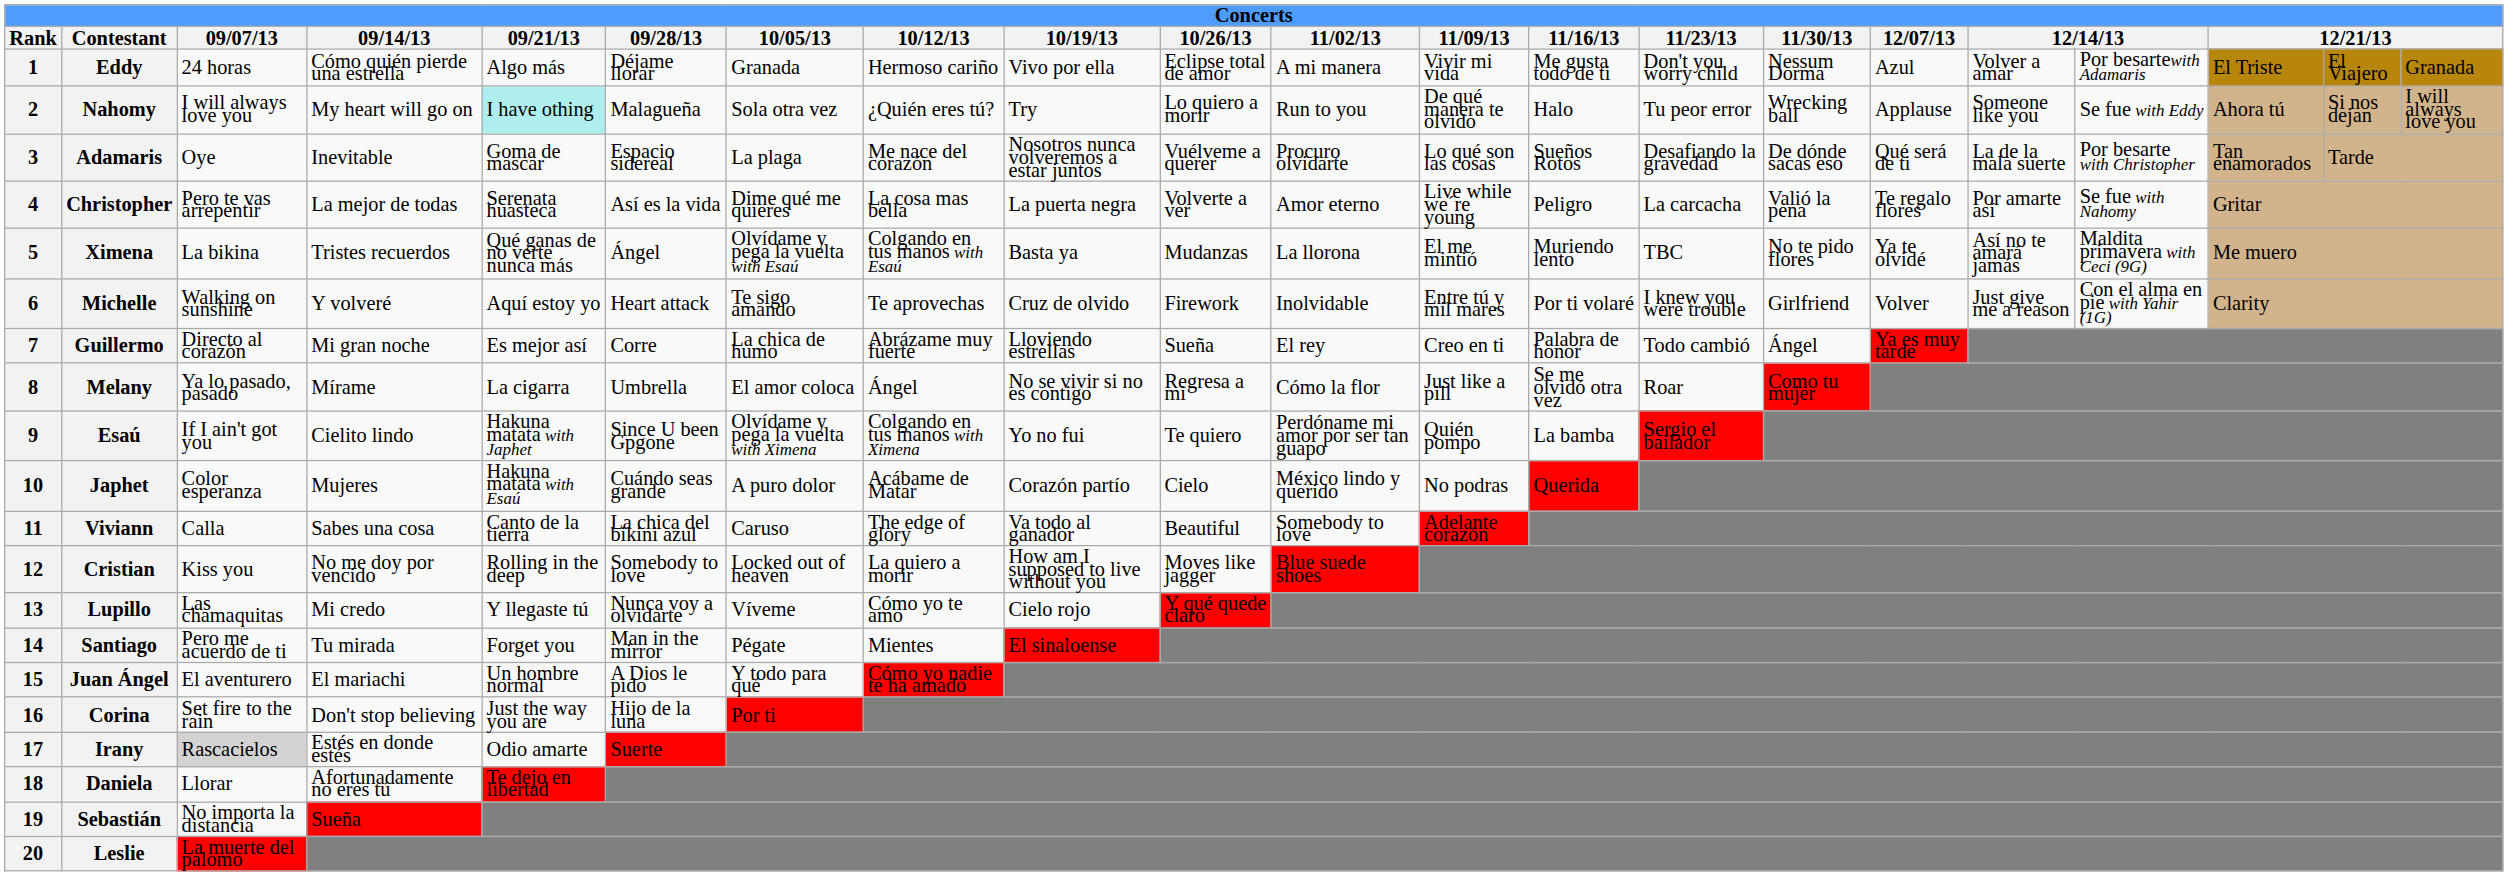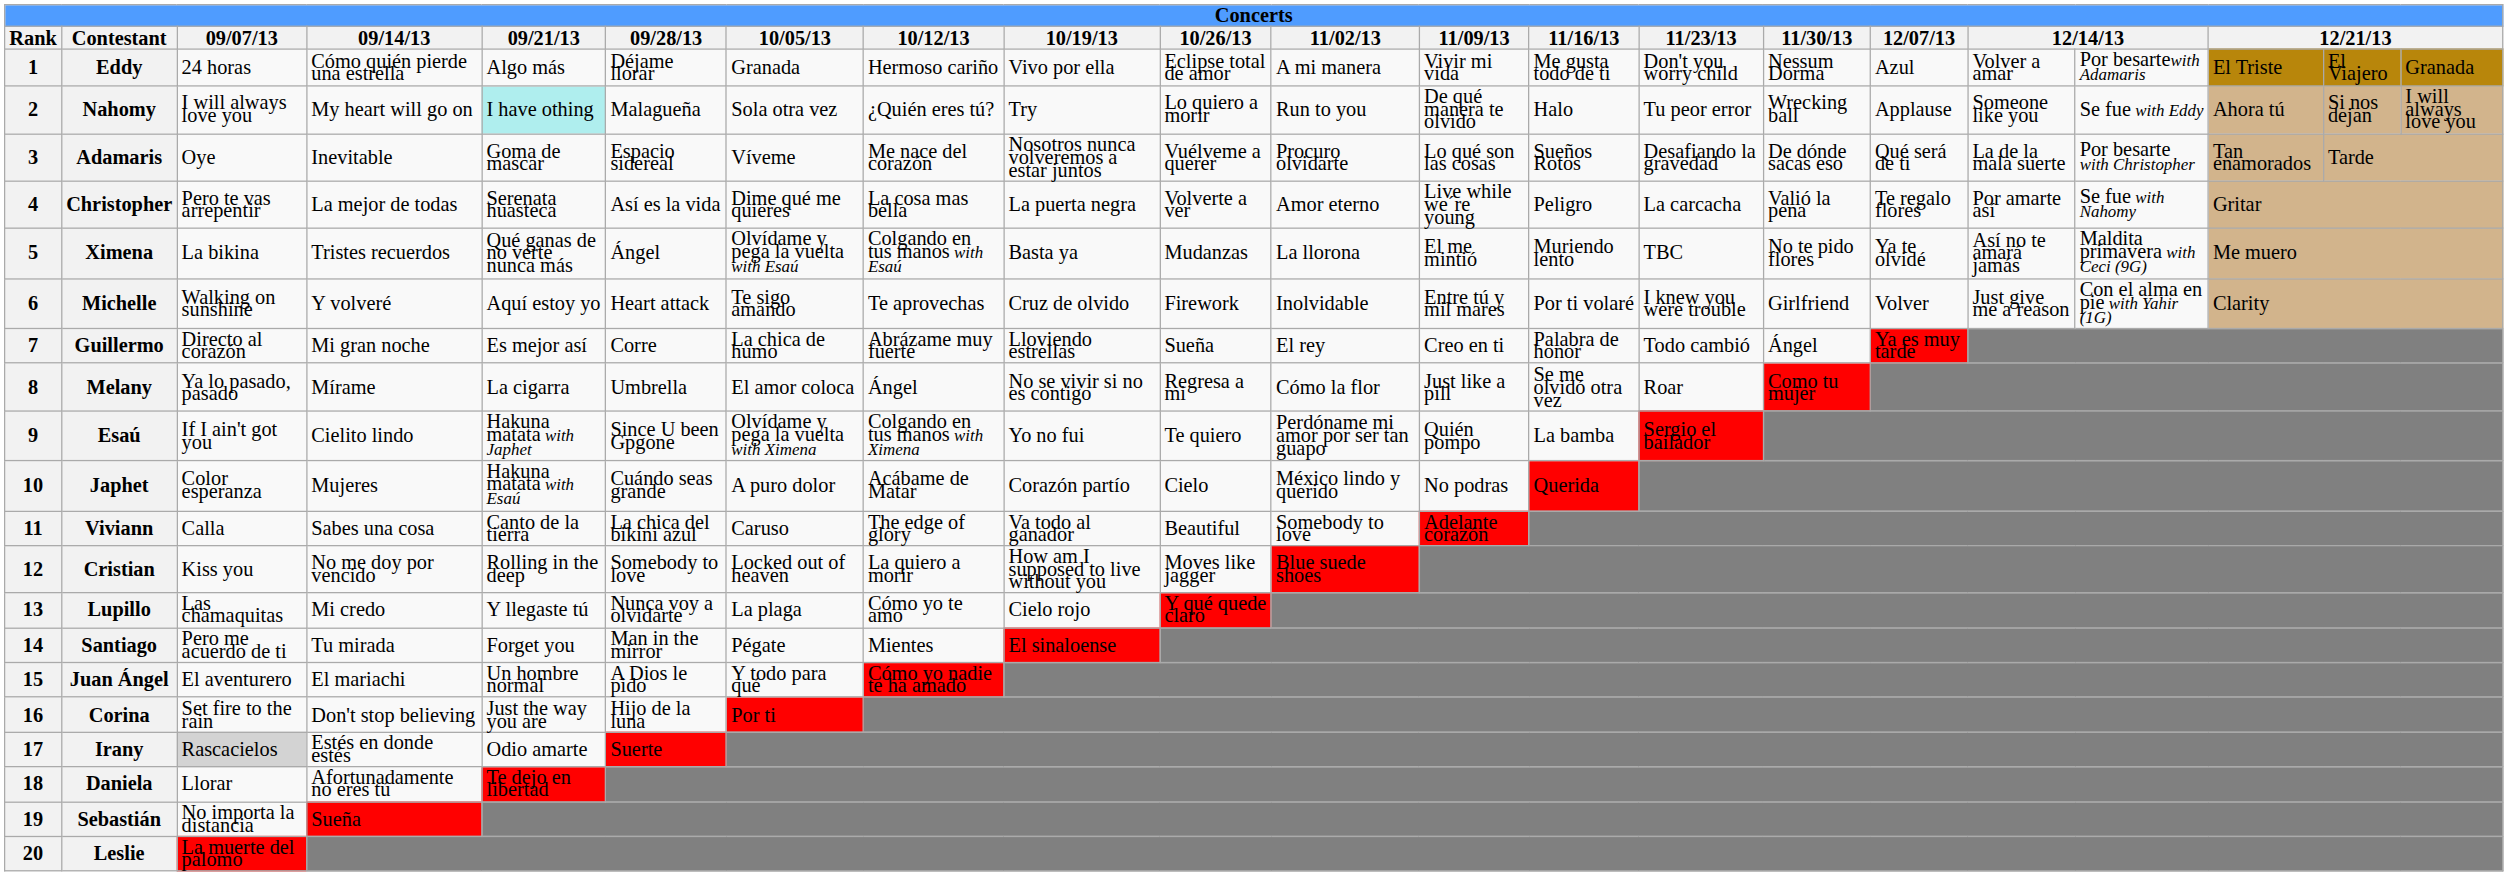Adamaris | Concerts / 10/05/13: La plaga -> Víveme
Lupillo | Concerts / 10/05/13: Víveme -> La plaga
